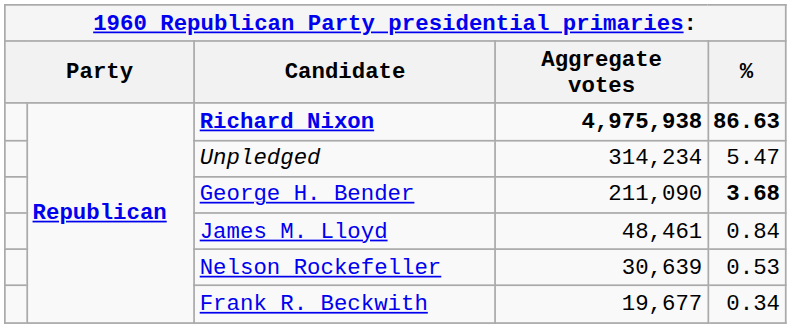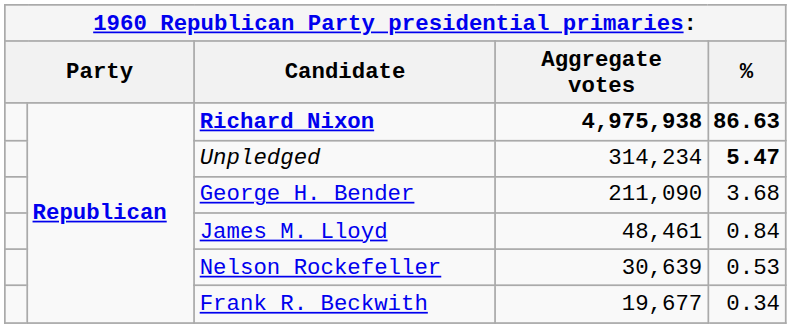Unpledged | %: normal -> bold
George H. Bender | %: bold -> normal
